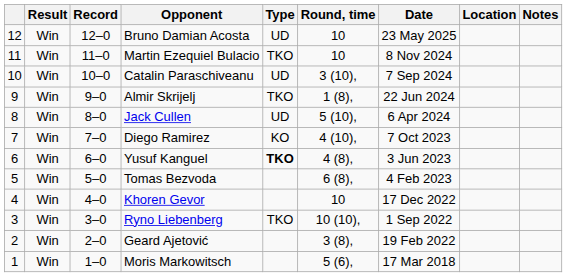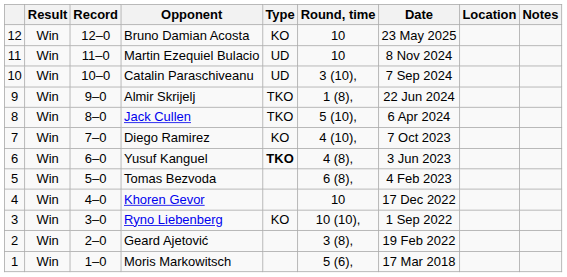Bruno Damian Acosta | Type: UD -> KO
Martin Ezequiel Bulacio | Type: TKO -> UD
Jack Cullen | Type: UD -> TKO
Ryno Liebenberg | Type: TKO -> KO
